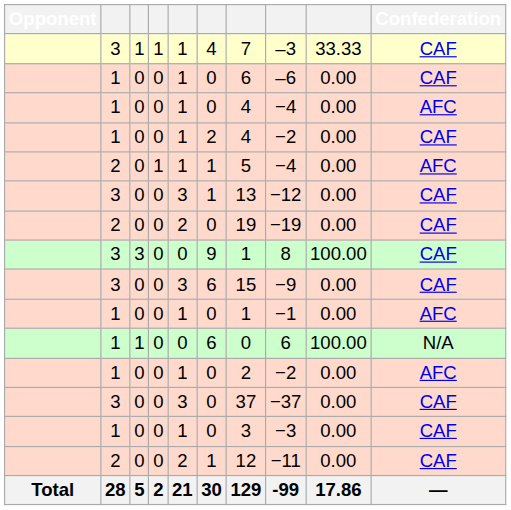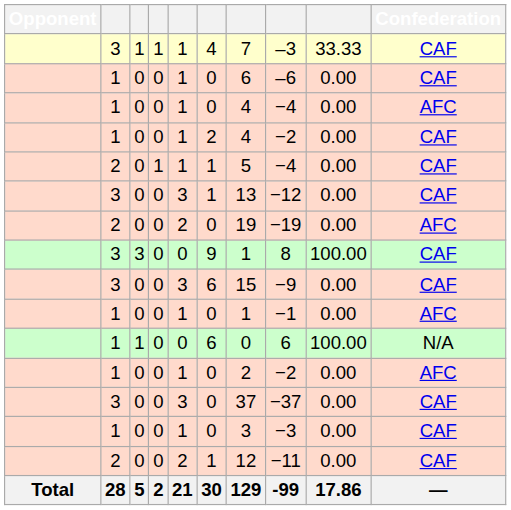row 6 | Confederation: AFC -> CAF
row 8 | Confederation: CAF -> AFC
